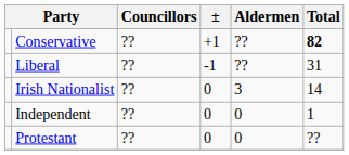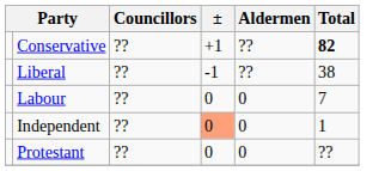Liberal | Total: 31 -> 38
- row: Irish Nationalist | ?? | 0 | 3 | 14
+ row: Labour | ?? | 0 | 0 | 7
Independent | ±: no background -> lightsalmon background
